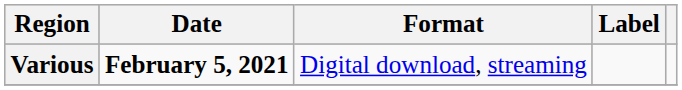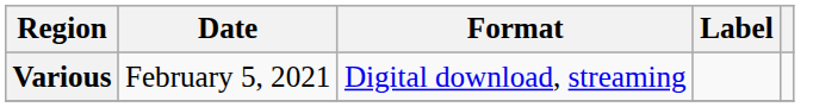Various | Date: bold -> normal
